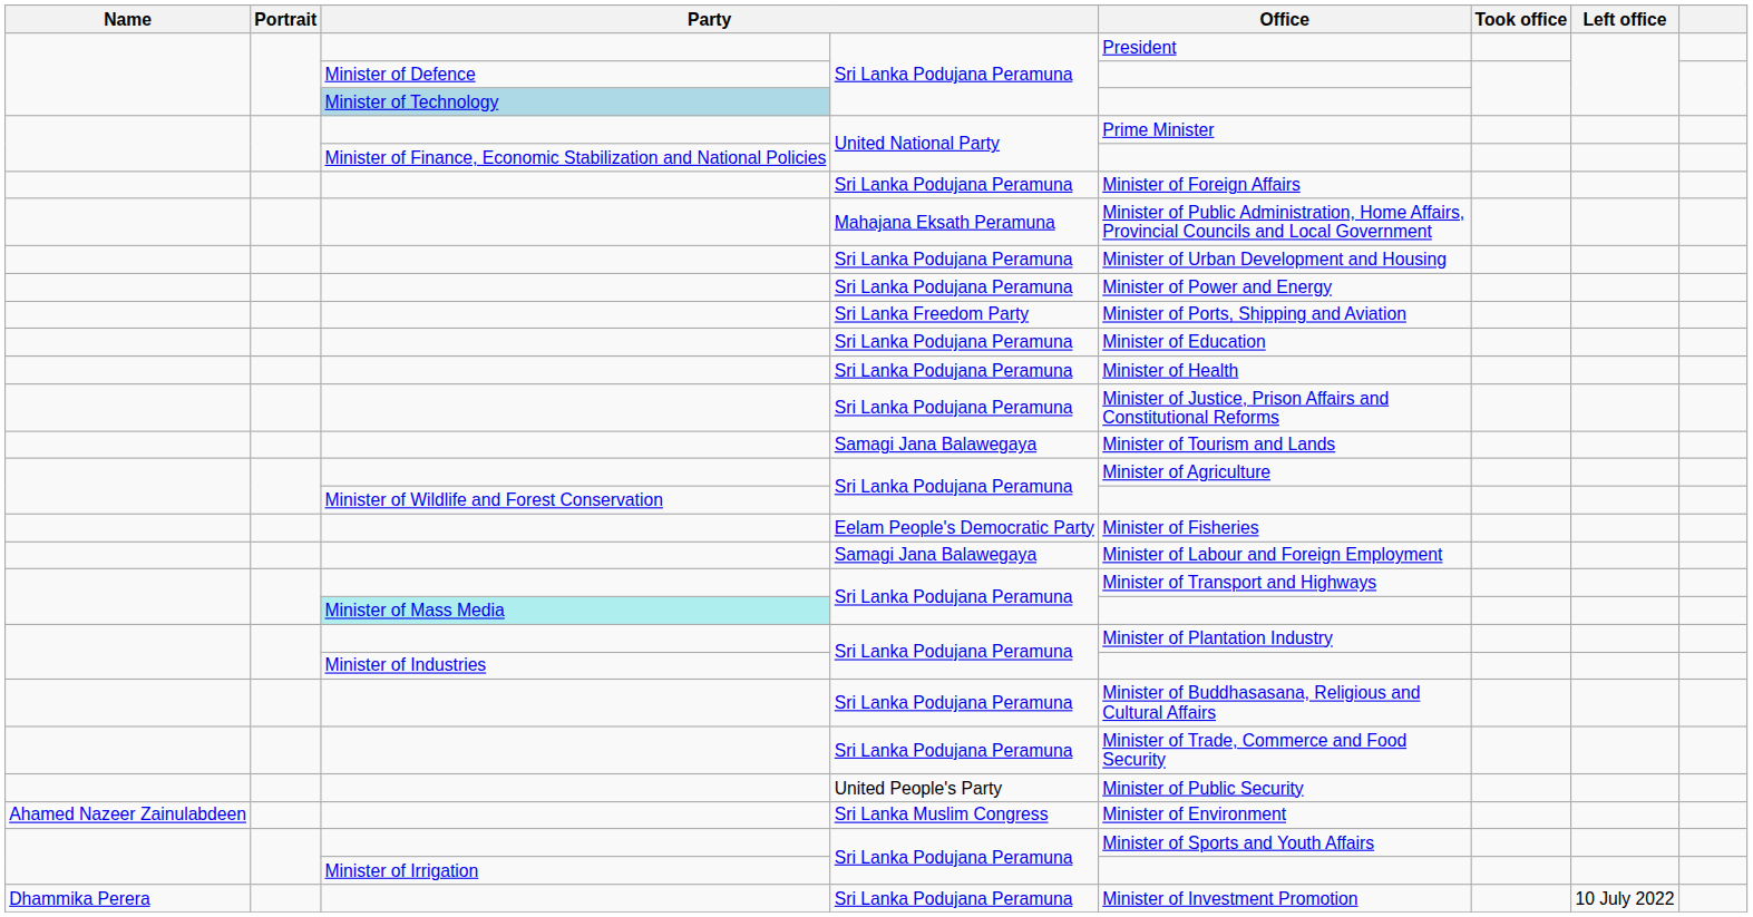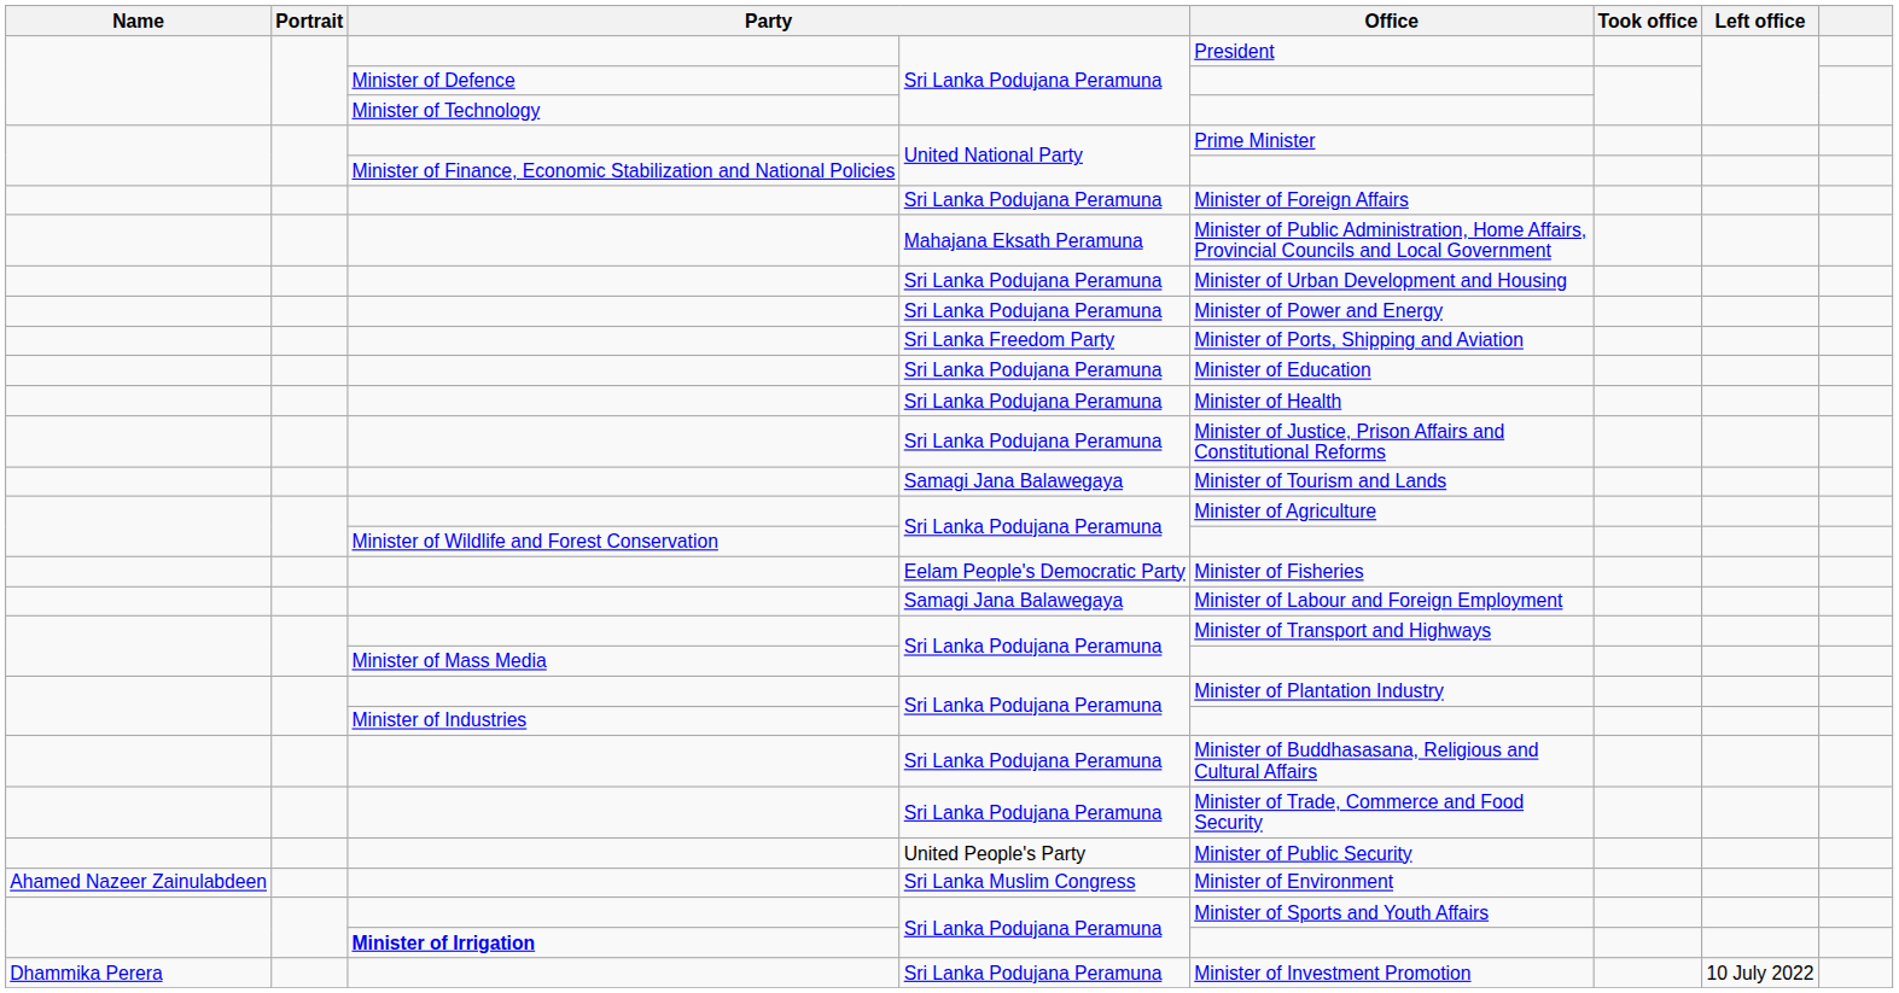Minister of Technology | column 3: lightblue background -> no background
Minister of Mass Media | column 3: paleturquoise background -> no background
Minister of Irrigation | column 3: normal -> bold
